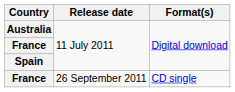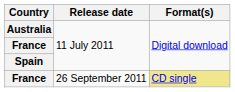France / 26 September 2011 | Format(s): no background -> khaki background
